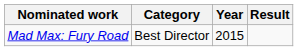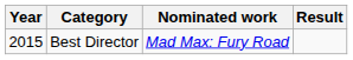columns swapped: Year <-> Nominated work
